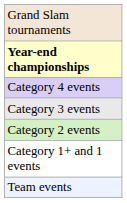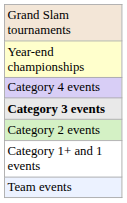row 2 | column 1: bold -> normal
row 4 | column 1: normal -> bold
